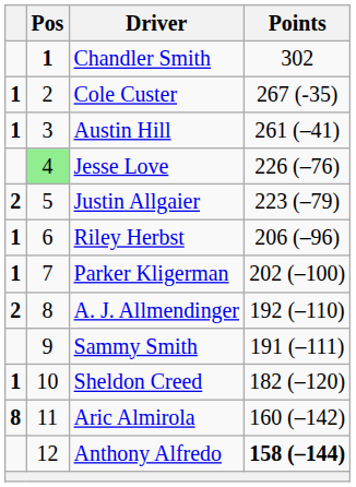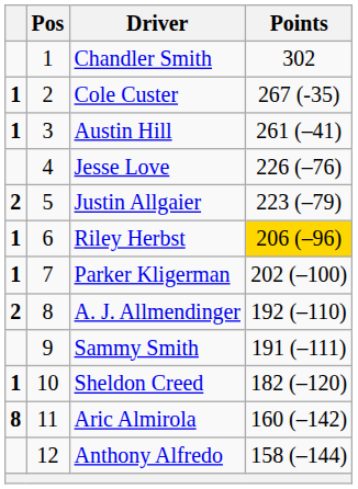Chandler Smith | Pos: bold -> normal
Jesse Love | Pos: lightgreen background -> no background
Riley Herbst | Points: no background -> gold background
Anthony Alfredo | Points: bold -> normal
